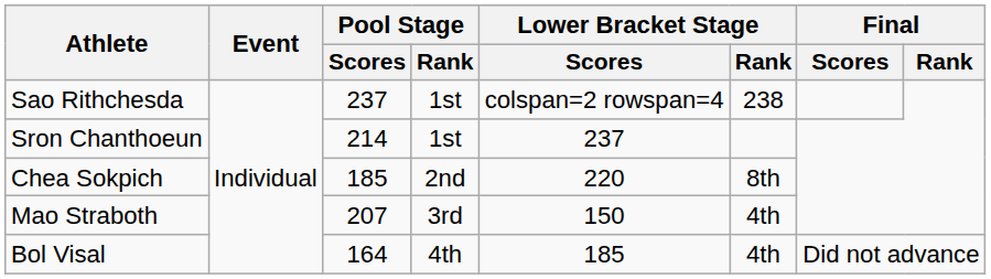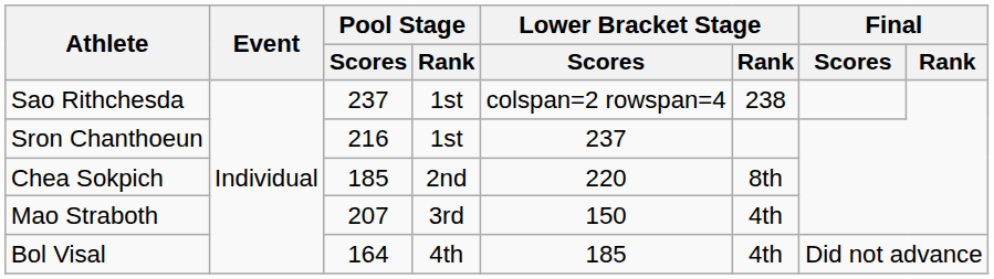Sron Chanthoeun | Pool Stage / Scores: 214 -> 216
